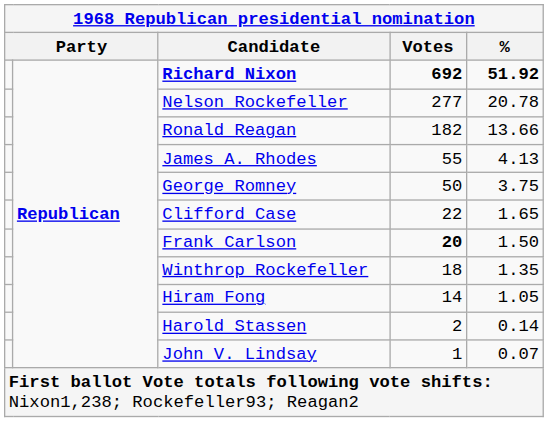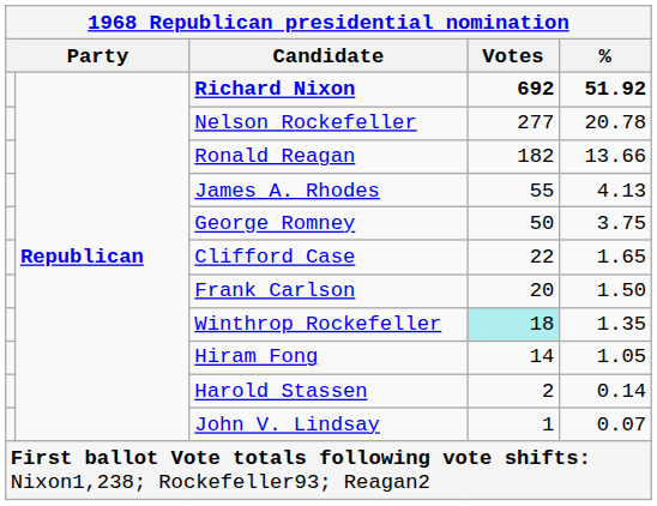Frank Carlson | Votes: bold -> normal
Winthrop Rockefeller | Votes: no background -> paleturquoise background
